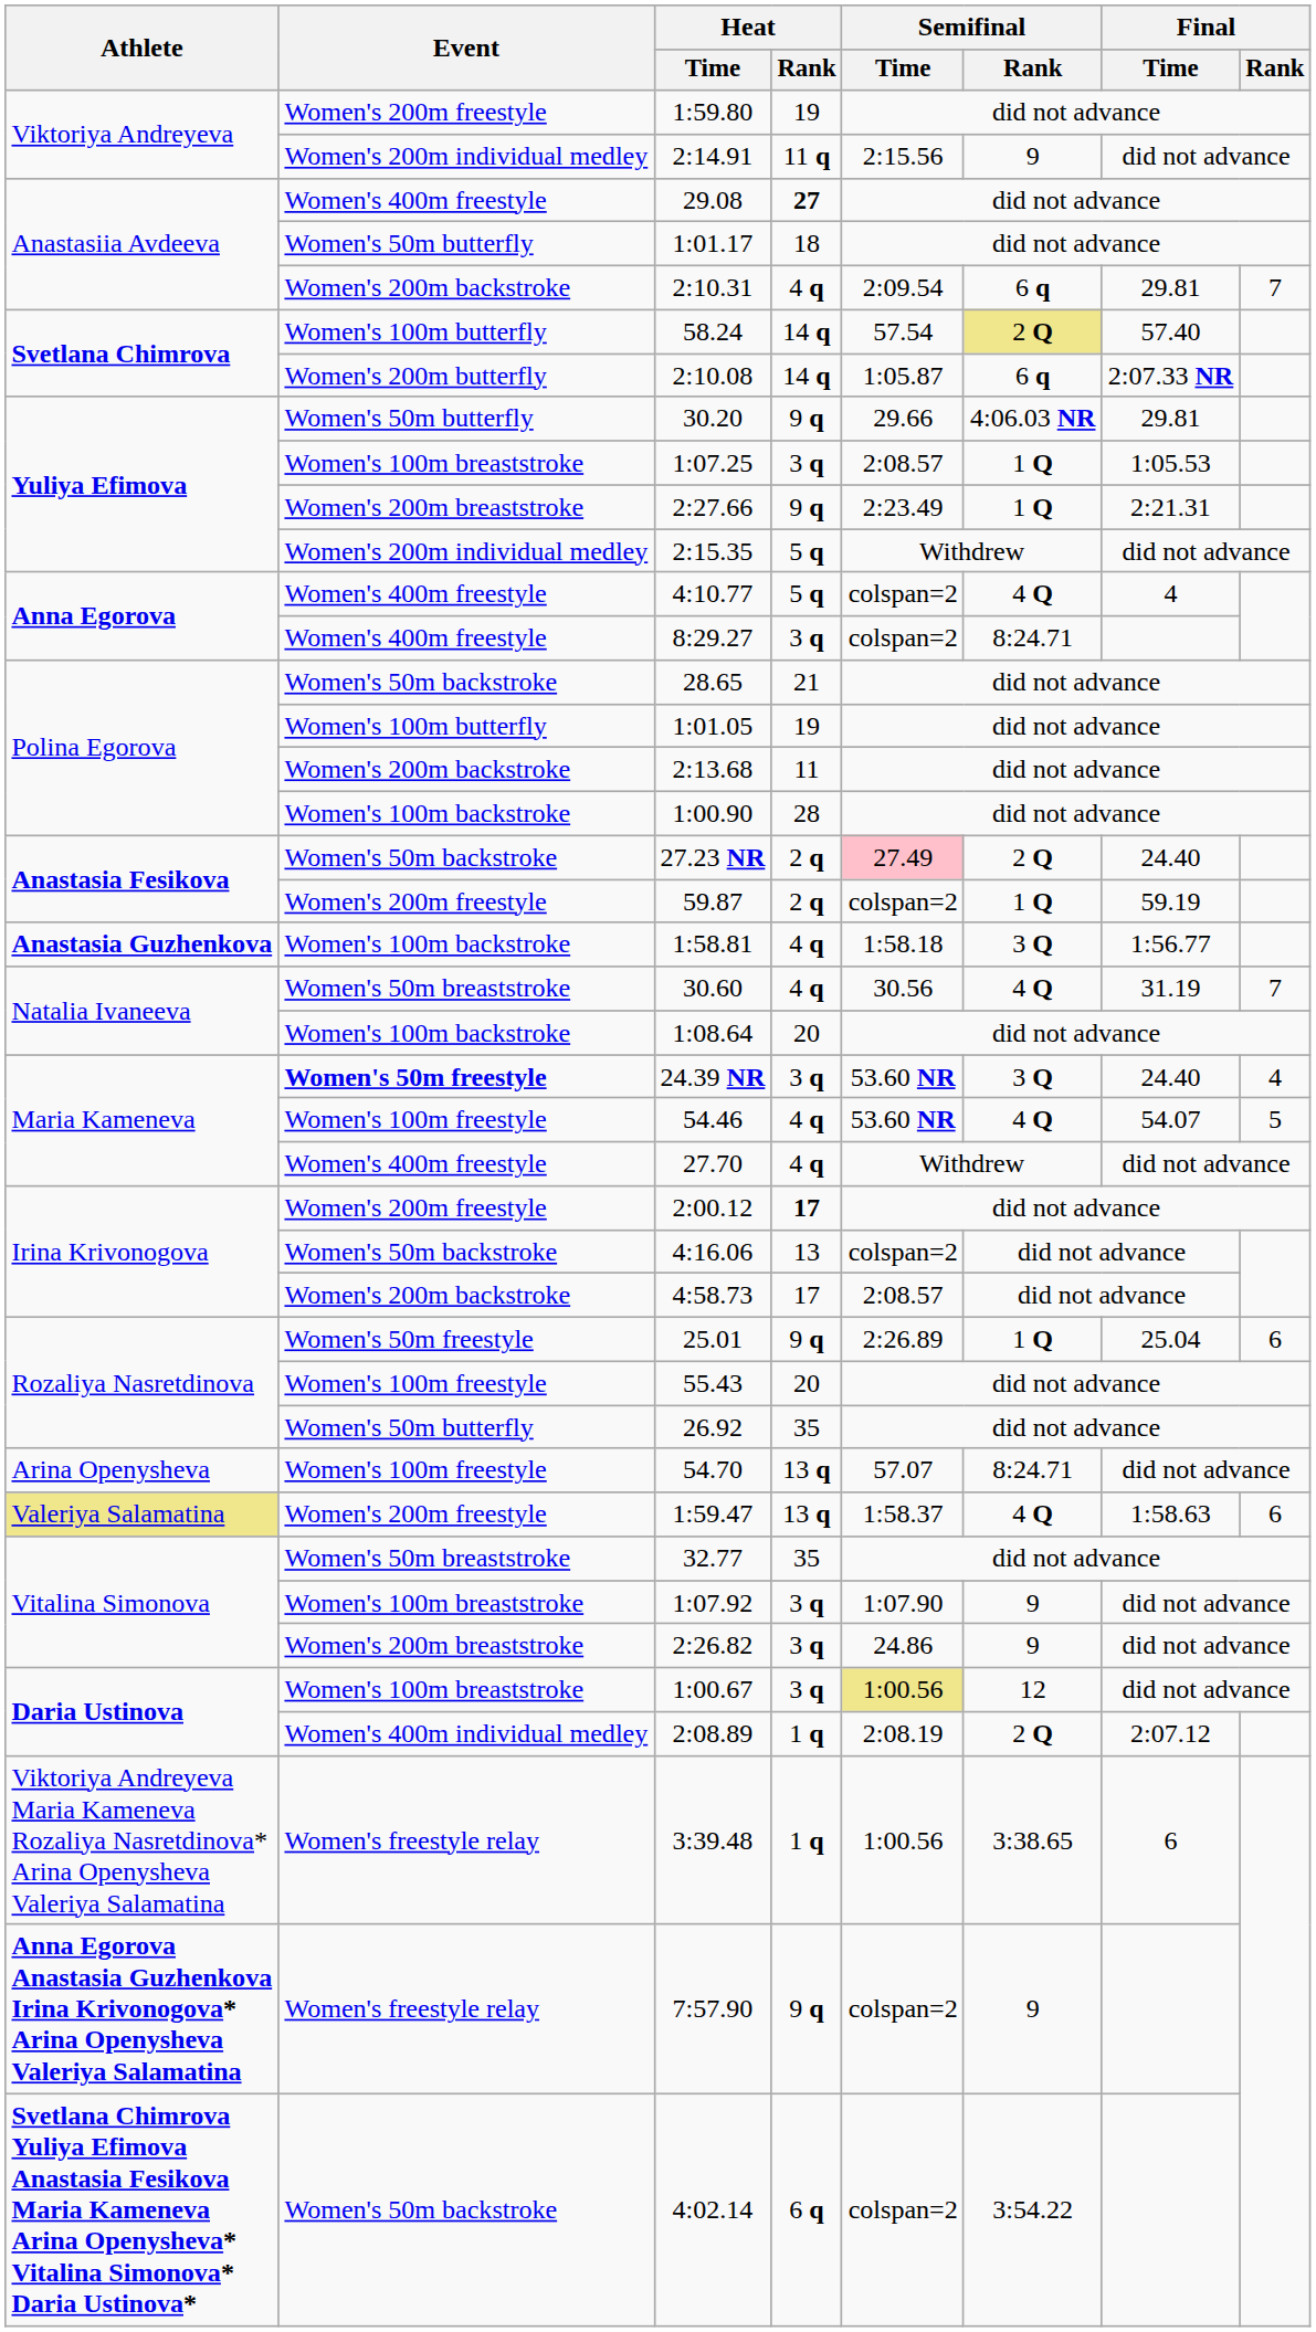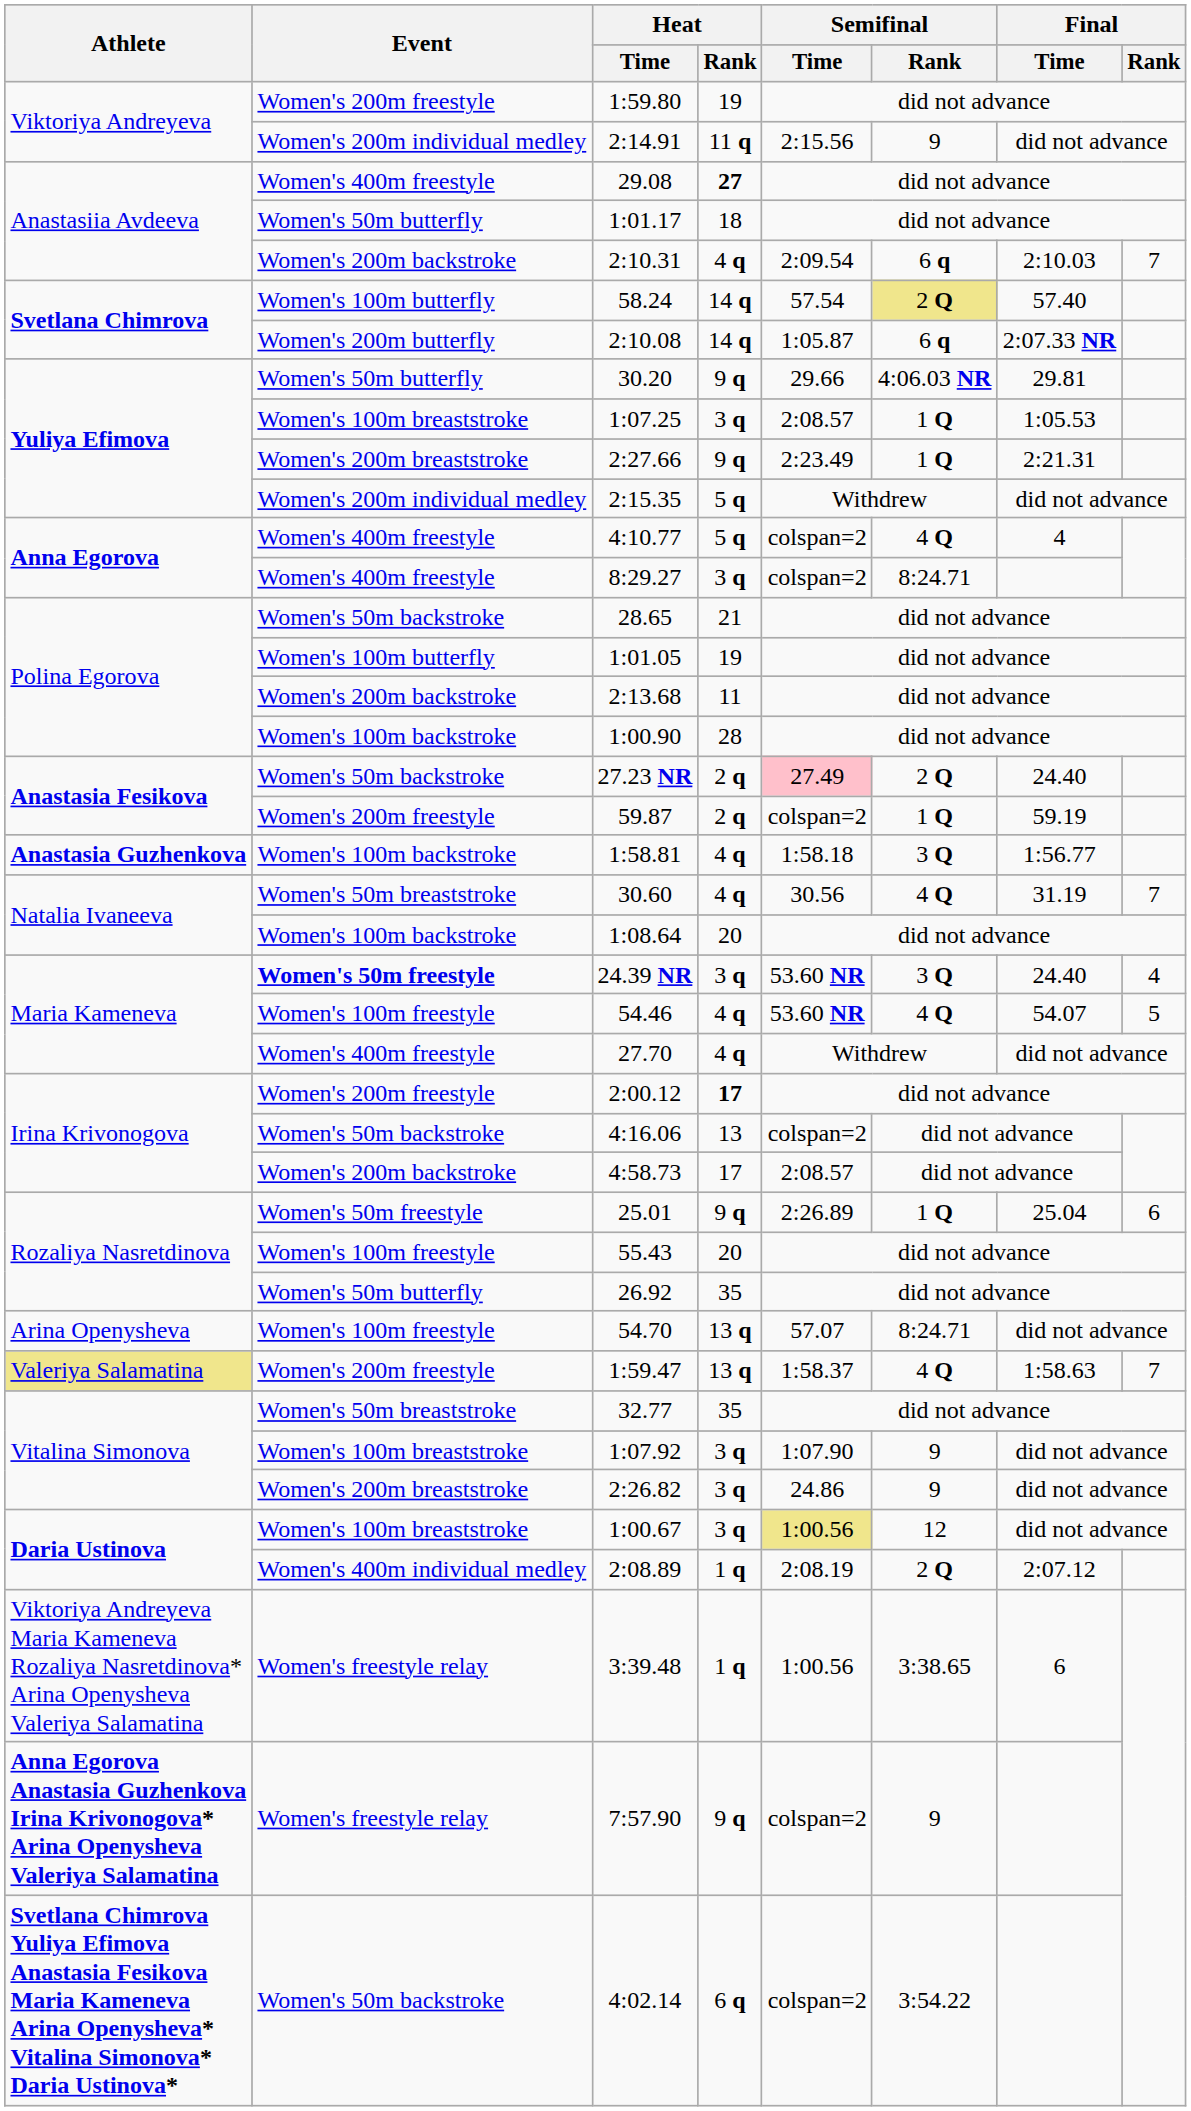2:10.31 | Final / Time: 29.81 -> 2:10.03
1:59.47 | Final / Rank: 6 -> 7
